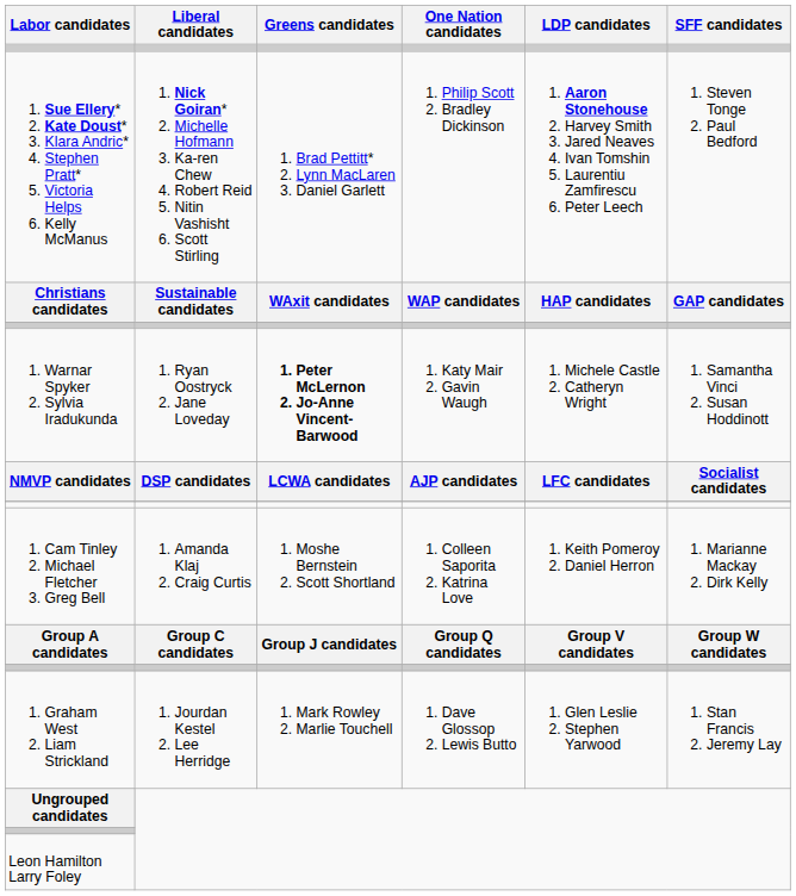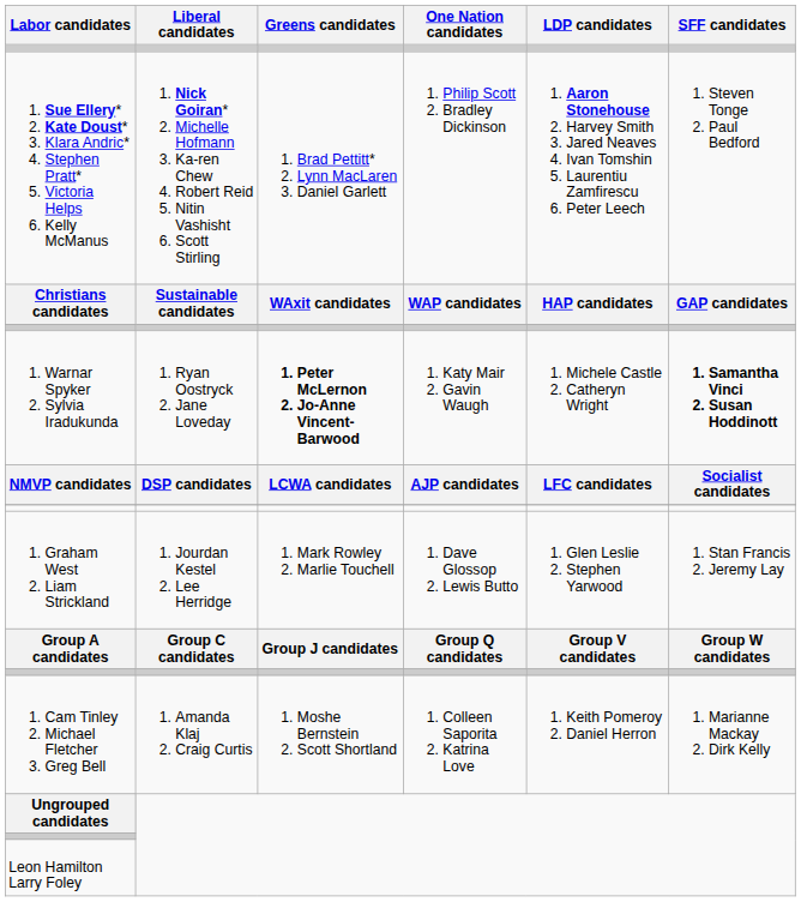Warnar Spyker Sylvia Iradukunda | SFF candidates: normal -> bold
rows swapped: Cam Tinley Michael Fletcher Greg Bell <-> Graham West Liam Strickland
